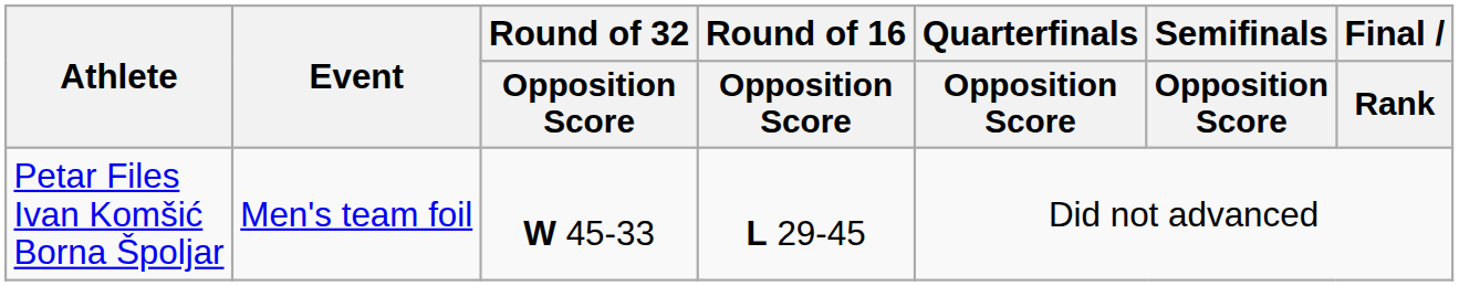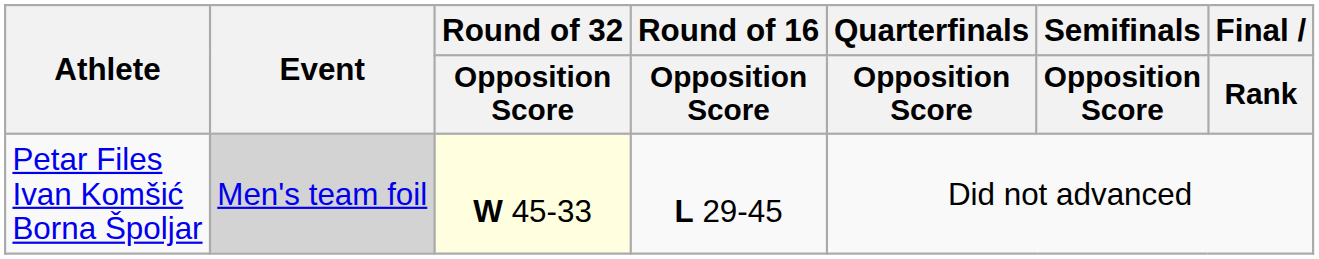Petar Files Ivan Komšić Borna Špoljar | Event: no background -> lightgrey background
Petar Files Ivan Komšić Borna Špoljar | Round of 32 / Opposition Score: no background -> lightyellow background
